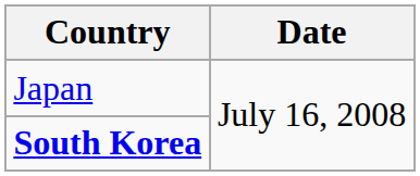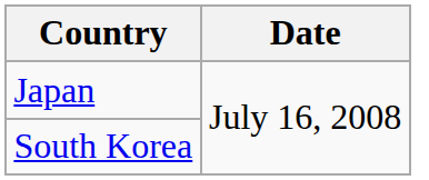South Korea | Country: bold -> normal
